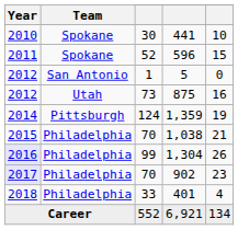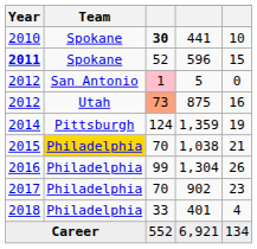441 | column 3: normal -> bold
596 | Year: normal -> bold
5 | column 3: no background -> pink background
875 | column 3: no background -> lightsalmon background
1,038 | Team: no background -> gold background
1,304 | Year: lavender background -> no background
902 | Year: lavender background -> no background
